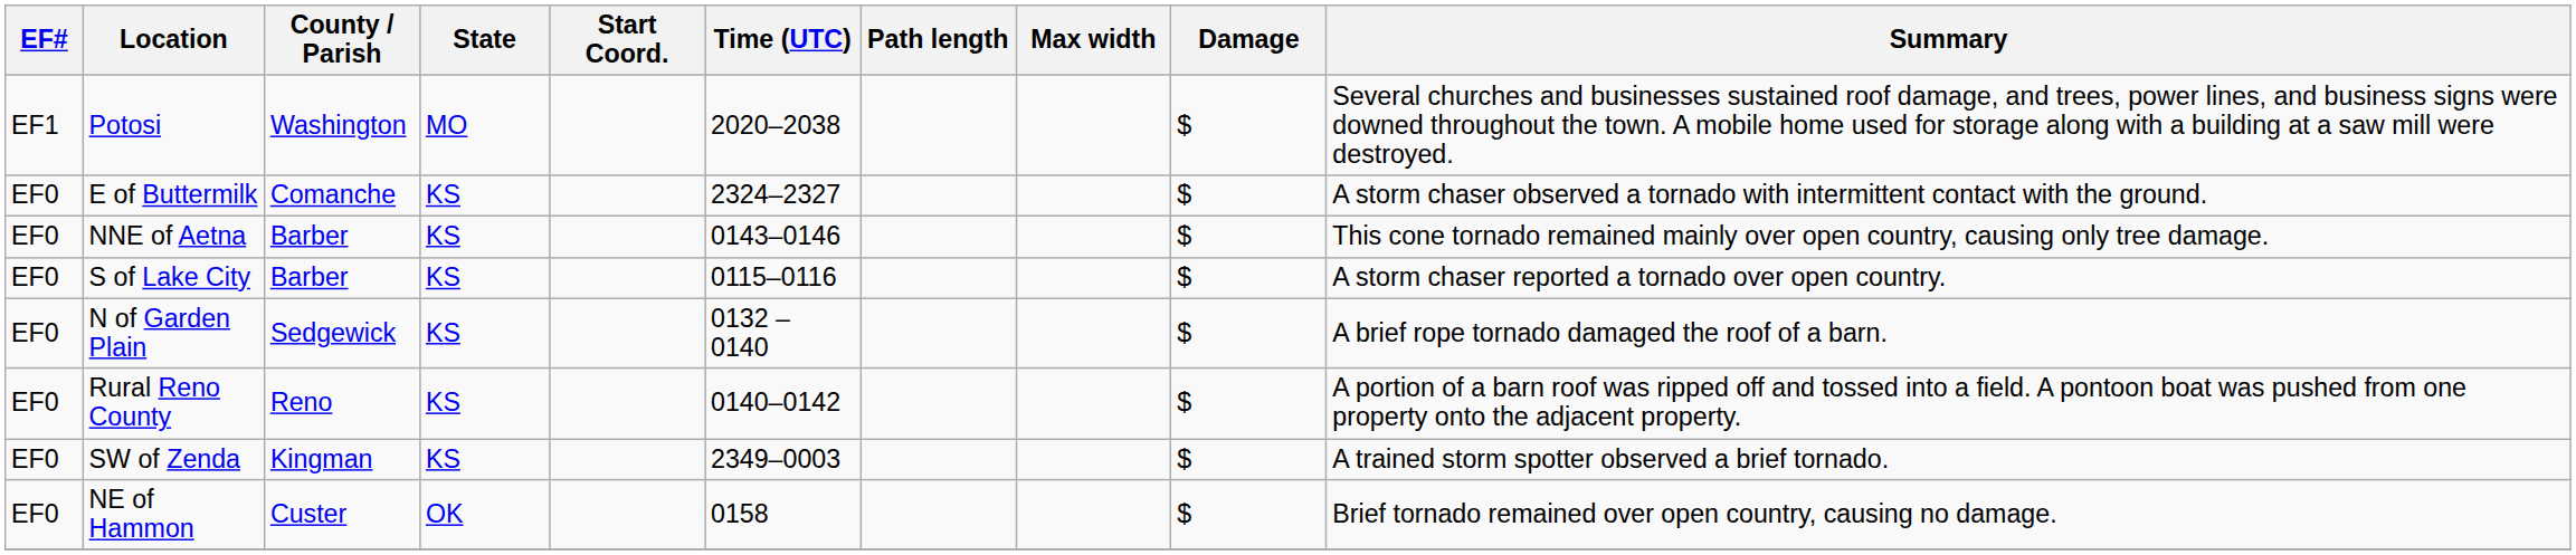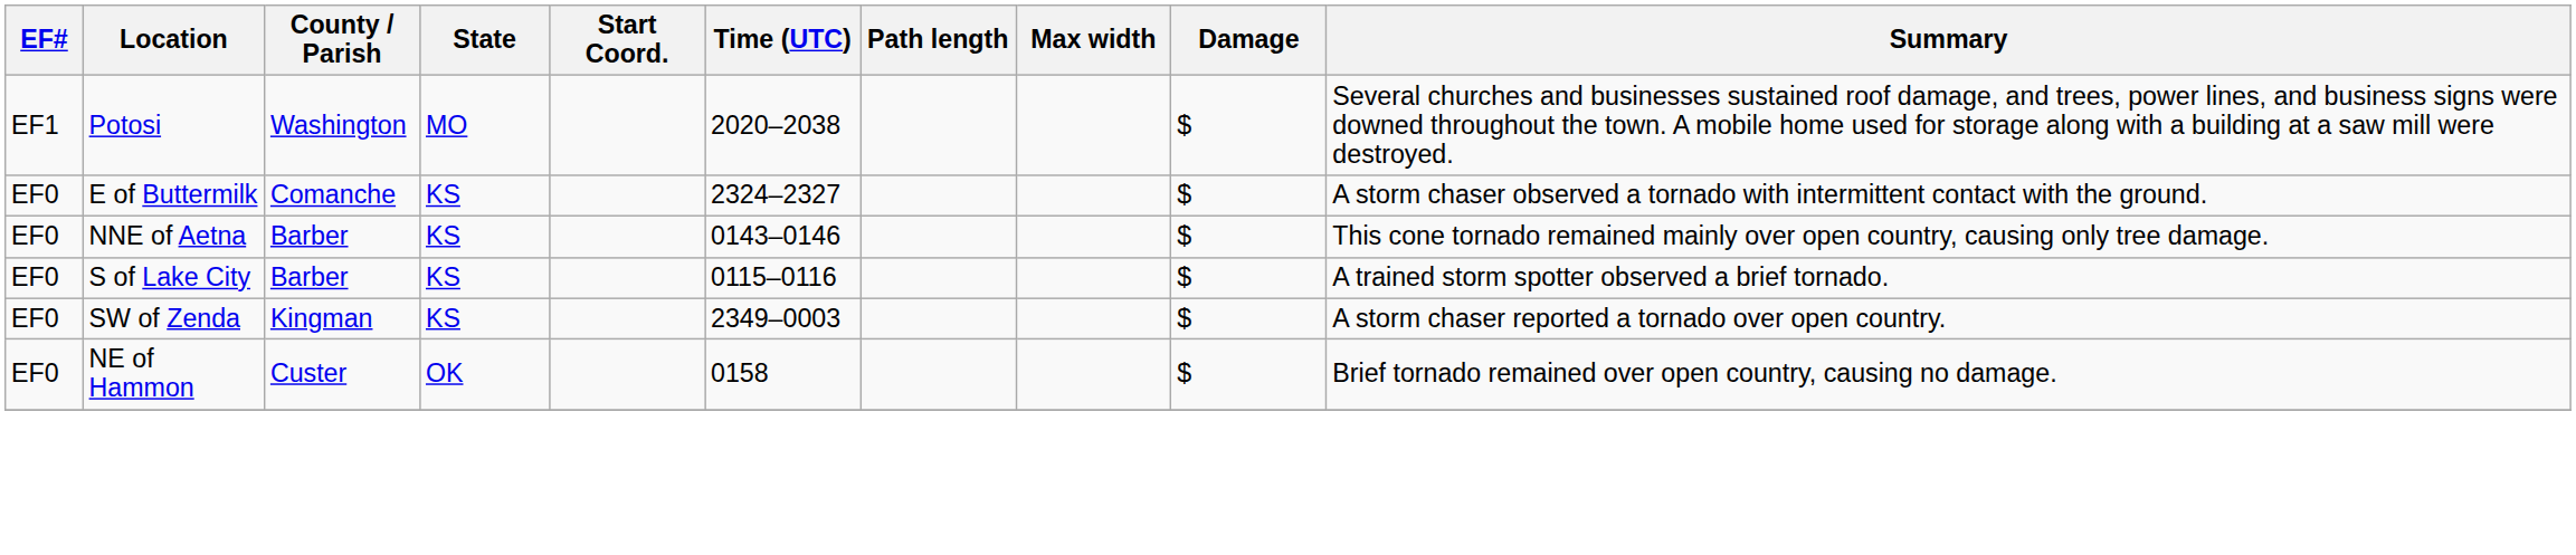S of Lake City | Summary: A storm chaser reported a tornado over open country. -> A trained storm spotter observed a brief tornado.
- row: EF0 | N of Garden Plain | Sedgewick | KS | 0132 – 0140 | $ | A brief rope tornado damaged the roof of a barn.
- row: EF0 | Rural Reno County | Reno | KS | 0140–0142 | $ | A portion of a barn roof was ripped off and tossed into a field. A pontoon boat was pushed from one property onto the adjacent property.
SW of Zenda | Summary: A trained storm spotter observed a brief tornado. -> A storm chaser reported a tornado over open country.
